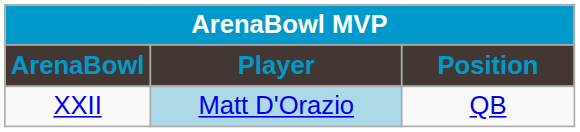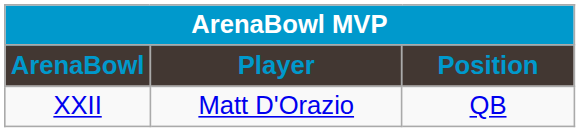XXII | Player: lightblue background -> no background
